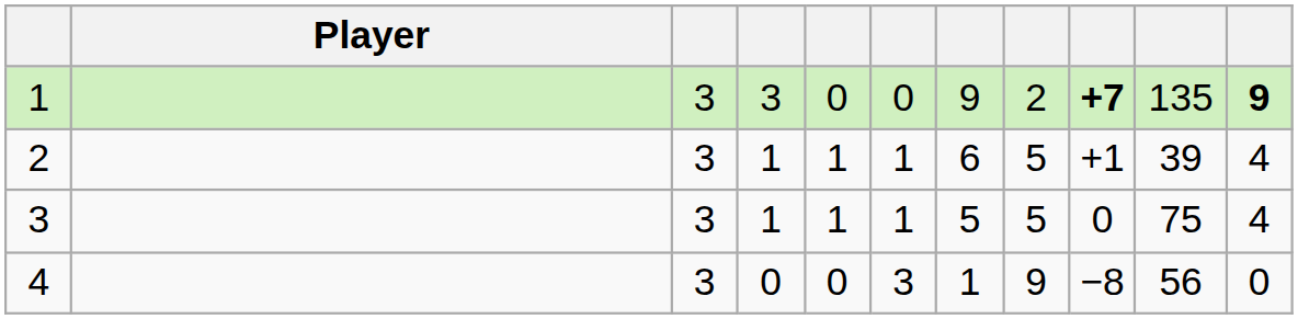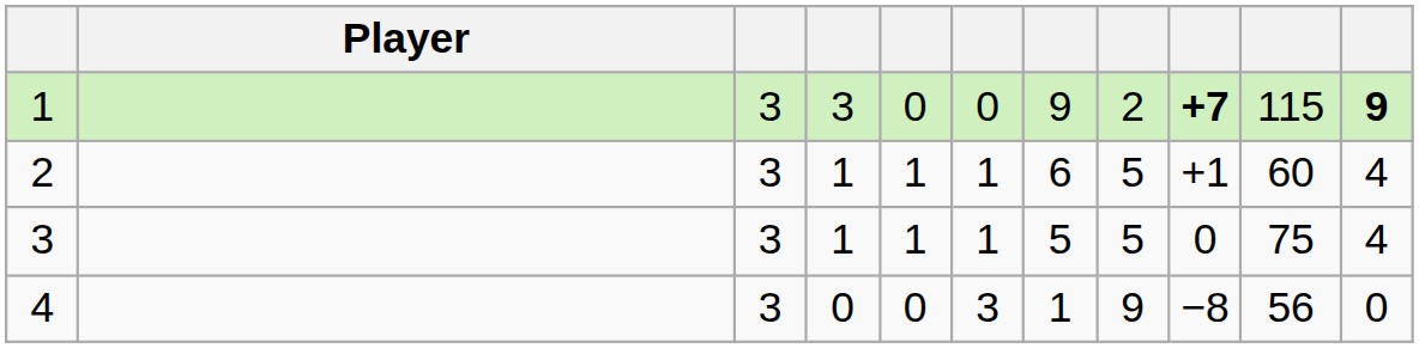row 2 | column 10: 135 -> 115
row 3 | column 10: 39 -> 60
